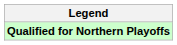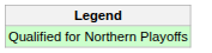row 2 | column 1: bold -> normal
